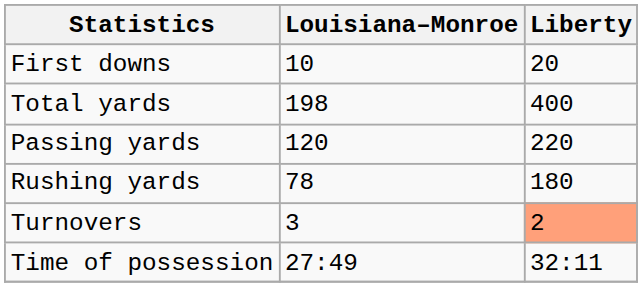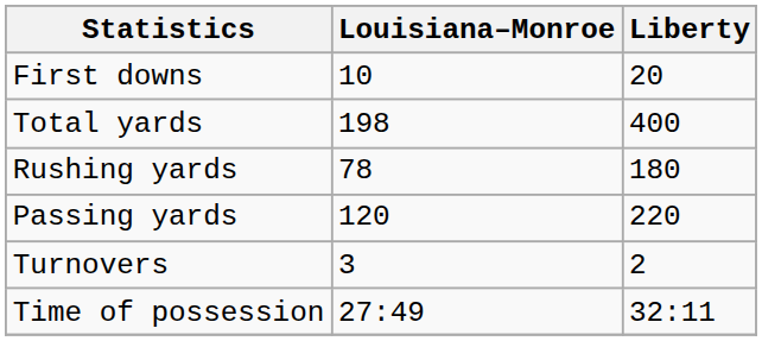rows swapped: Rushing yards <-> Passing yards
Turnovers | Liberty: lightsalmon background -> no background
